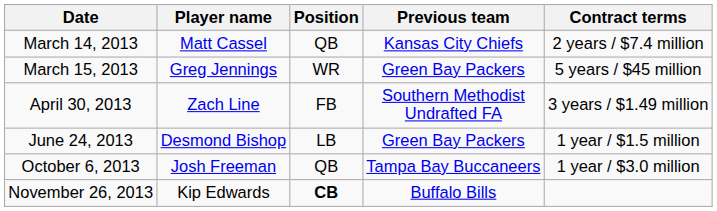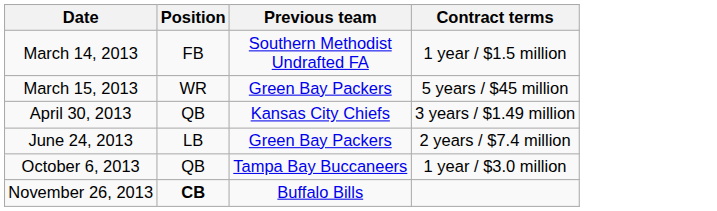- column: Player name | Matt Cassel | Greg Jennings | Zach Line | Desmond Bishop | Josh Freeman | Kip Edwards
March 14, 2013 | Position: QB -> FB
March 14, 2013 | Previous team: Kansas City Chiefs -> Southern Methodist Undrafted FA
March 14, 2013 | Contract terms: 2 years / $7.4 million -> 1 year / $1.5 million
April 30, 2013 | Position: FB -> QB
April 30, 2013 | Previous team: Southern Methodist Undrafted FA -> Kansas City Chiefs
June 24, 2013 | Contract terms: 1 year / $1.5 million -> 2 years / $7.4 million
